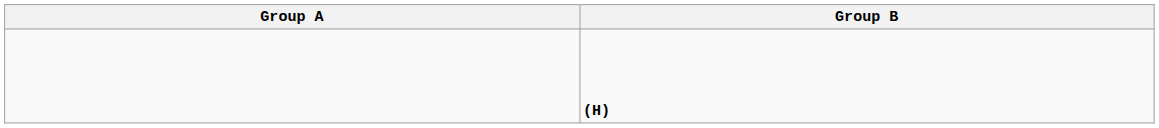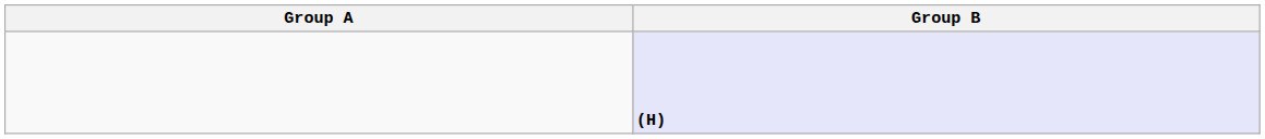row 2 | Group B: no background -> lavender background
